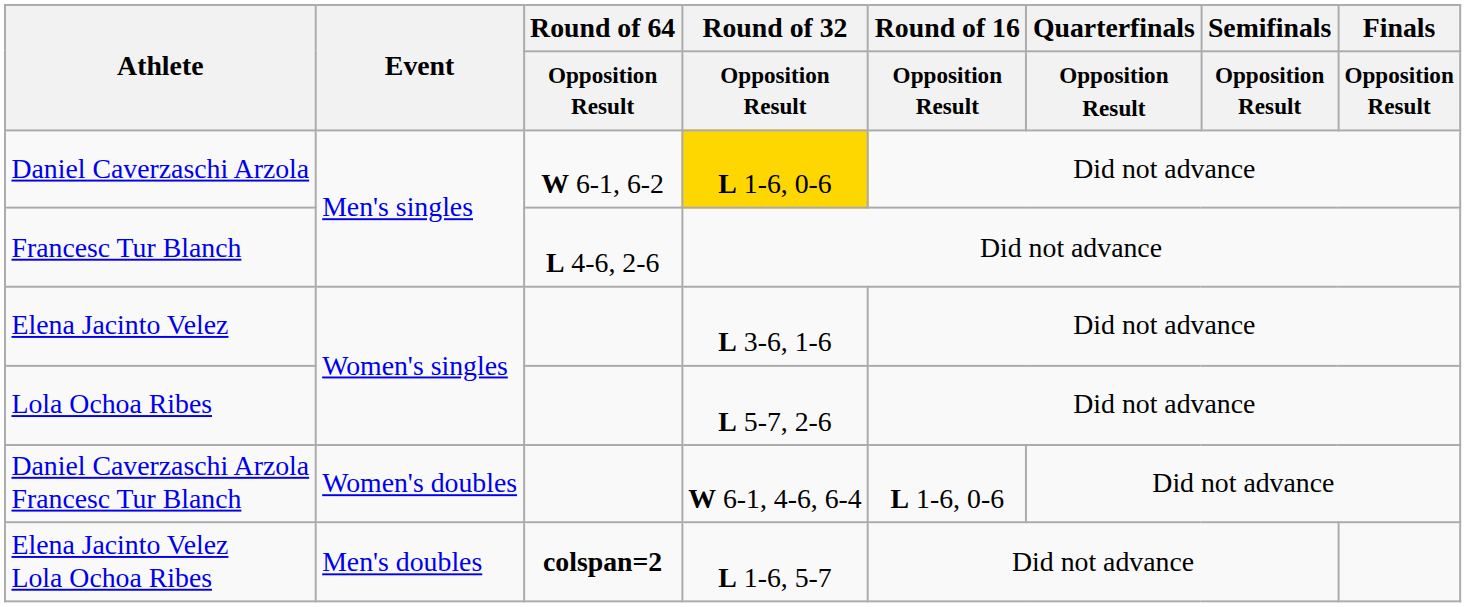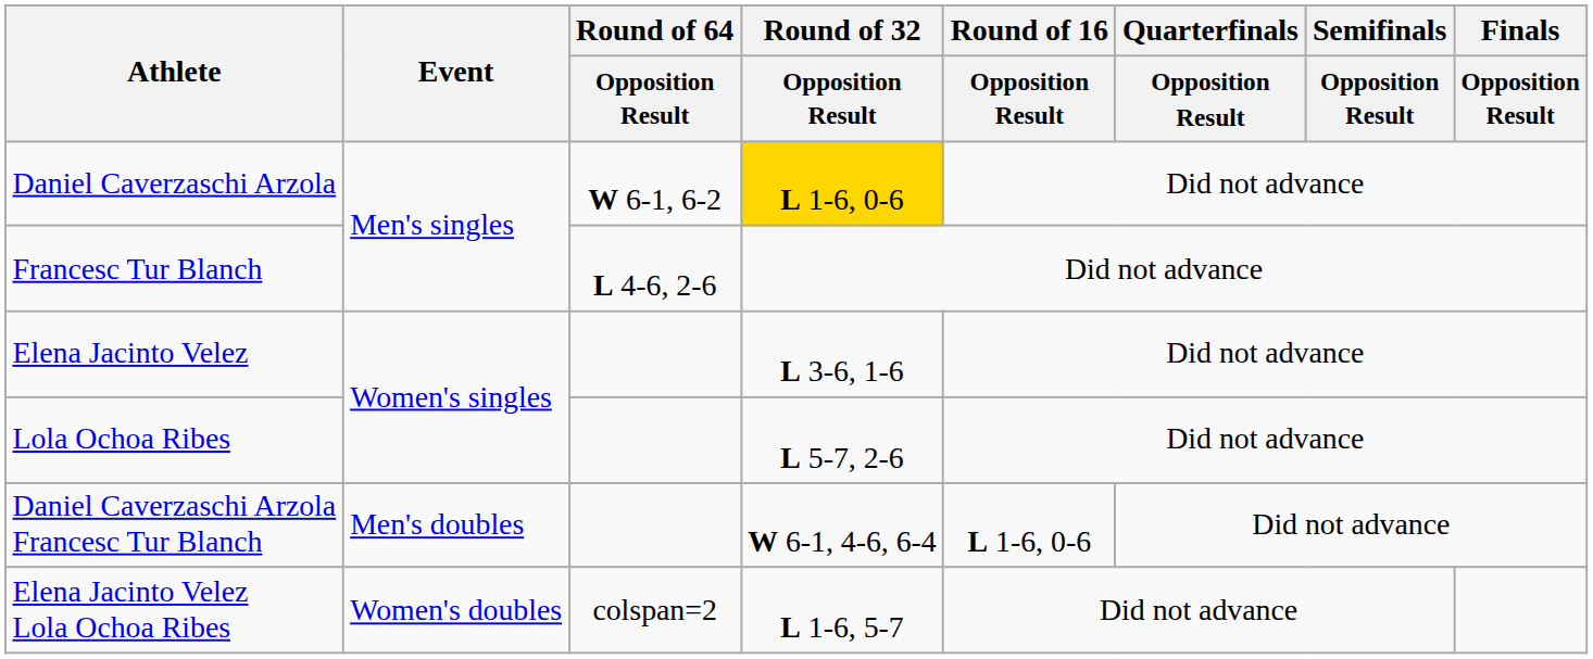Daniel Caverzaschi Arzola Francesc Tur Blanch | Event: Women's doubles -> Men's doubles
Elena Jacinto Velez Lola Ochoa Ribes | Event: Men's doubles -> Women's doubles
Elena Jacinto Velez Lola Ochoa Ribes | Round of 64 / Opposition Result: bold -> normal
